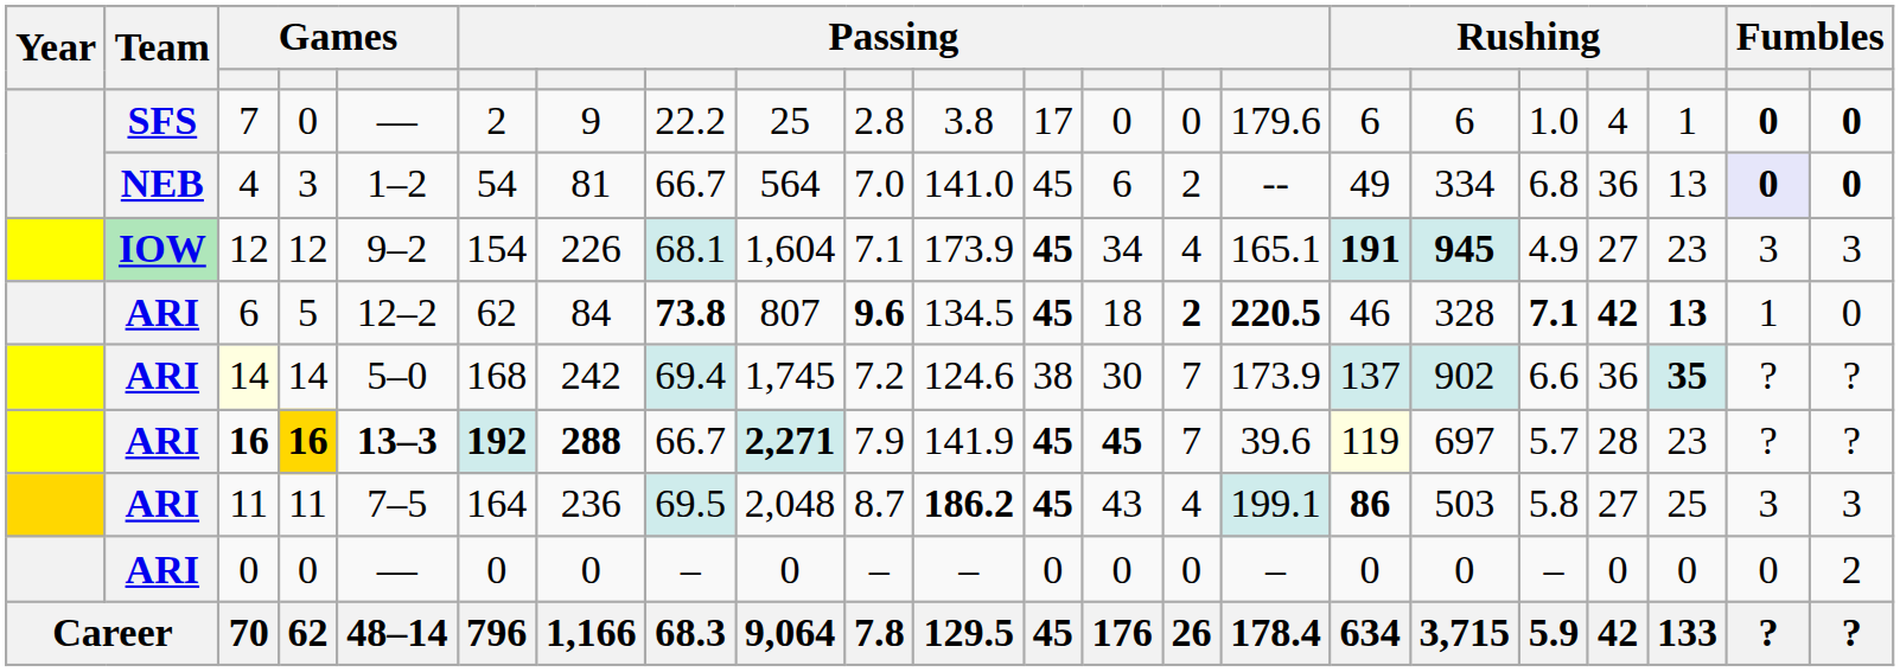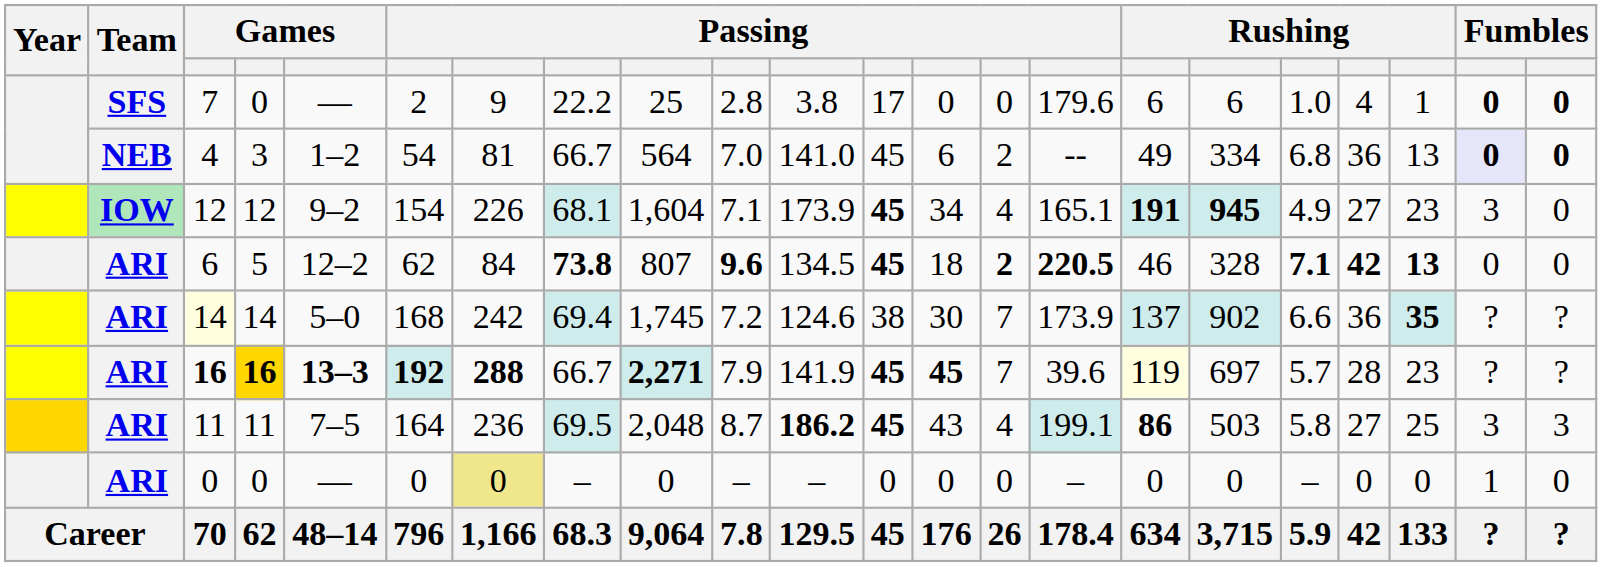row 5 | column 22: 3 -> 0
row 6 | column 21: 1 -> 0
row 10 | column 7: no background -> khaki background
row 10 | column 21: 0 -> 1
row 10 | column 22: 2 -> 0
